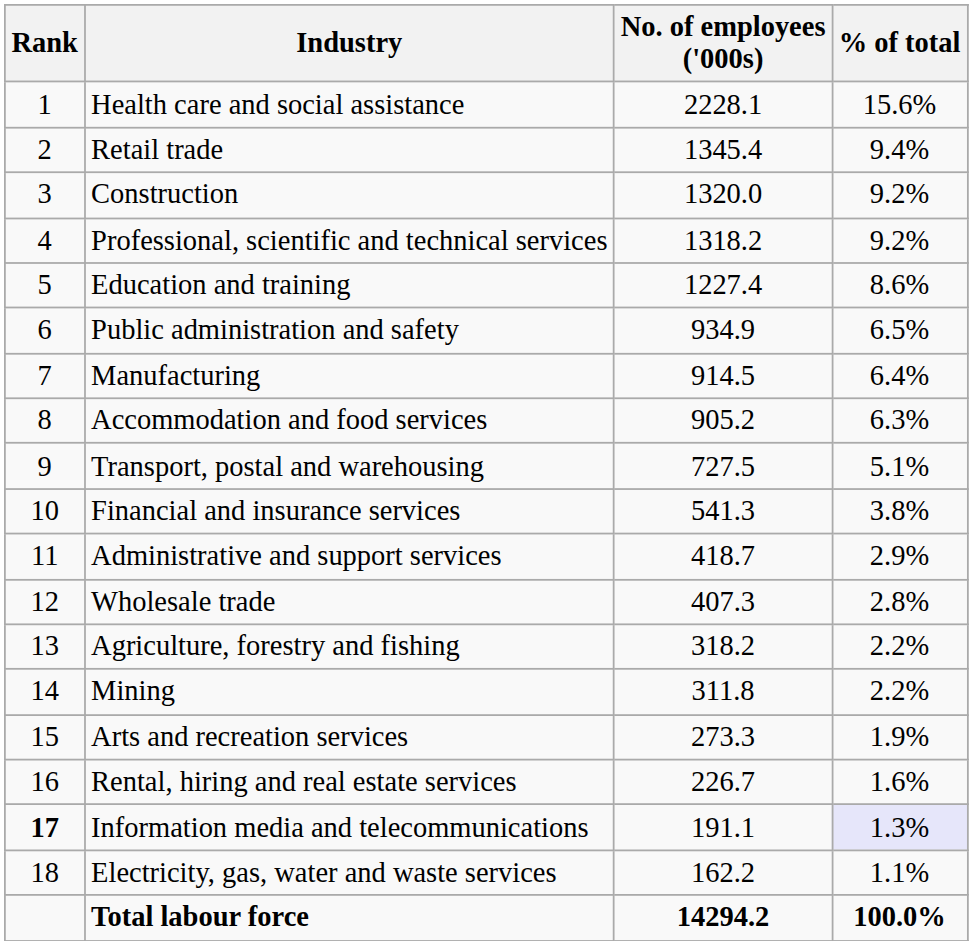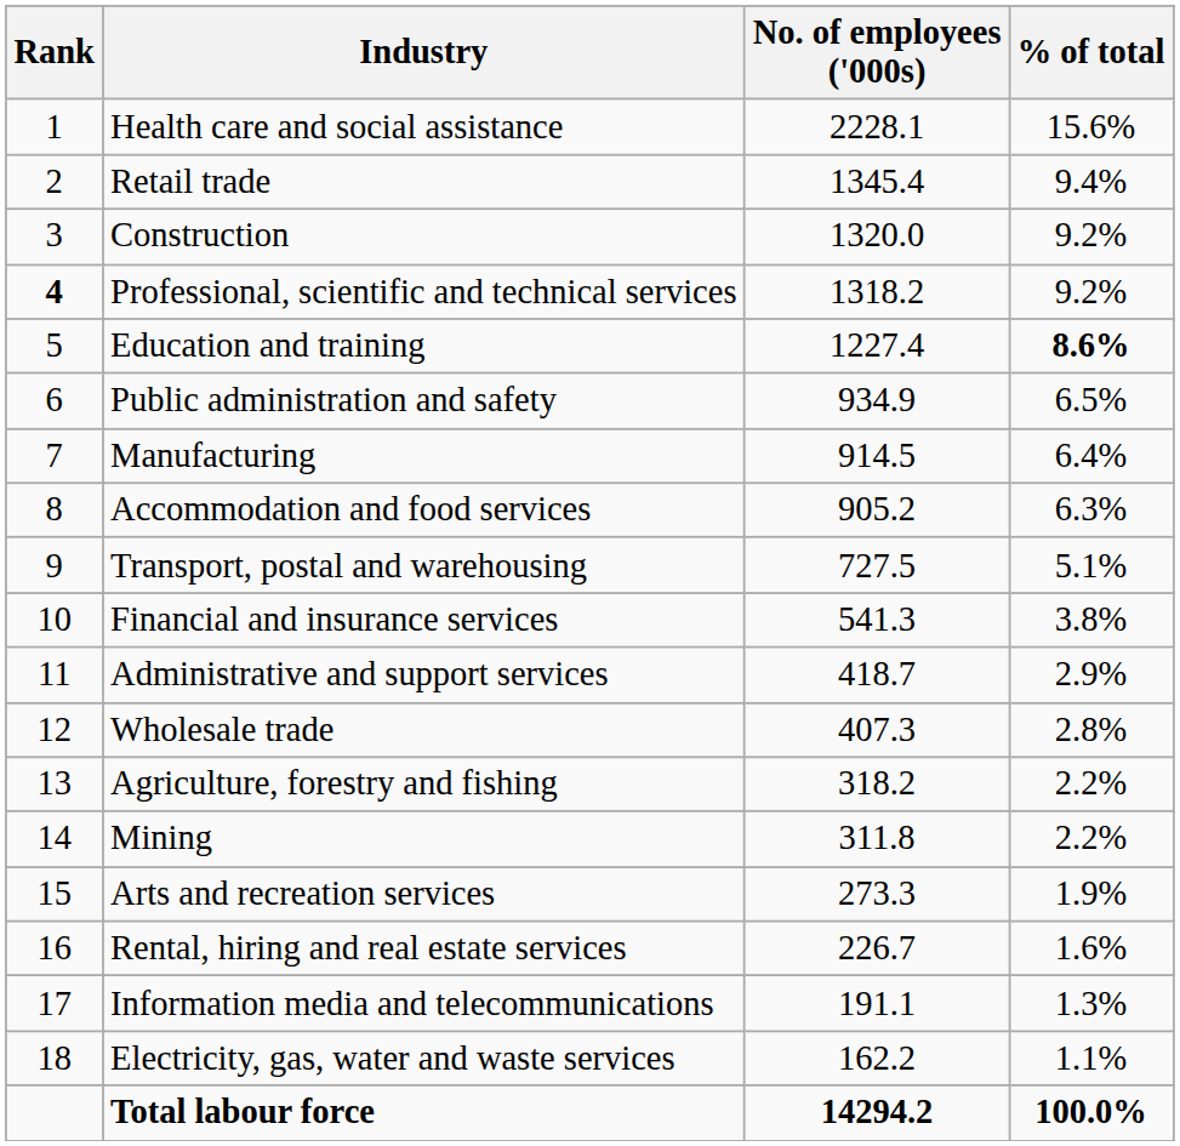Professional, scientific and technical services | Rank: normal -> bold
Education and training | % of total: normal -> bold
Information media and telecommunications | Rank: bold -> normal
Information media and telecommunications | % of total: lavender background -> no background
